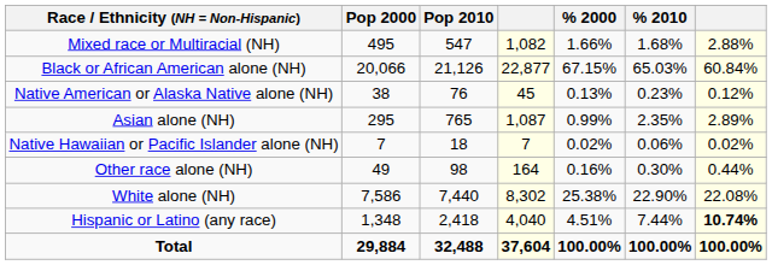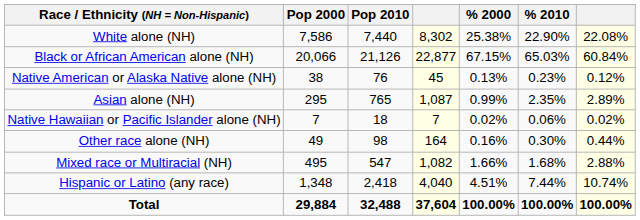rows swapped: White alone (NH) <-> Mixed race or Multiracial (NH)
Hispanic or Latino (any race) | column 7: bold -> normal
